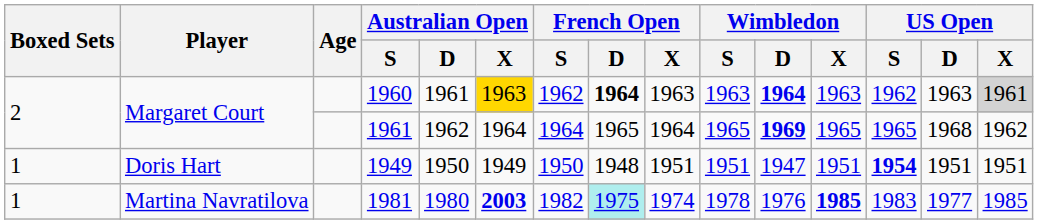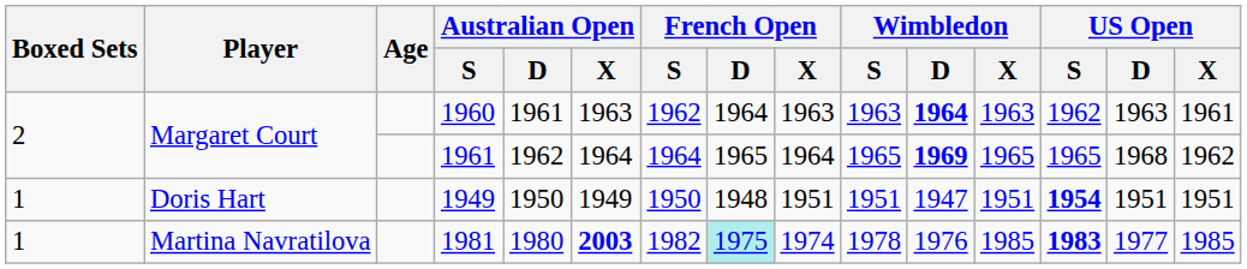1960 | Australian Open / X: gold background -> no background
1960 | French Open / D: bold -> normal
1960 | US Open / X: lightgrey background -> no background
1981 | Wimbledon / X: bold -> normal
1981 | US Open / S: normal -> bold
